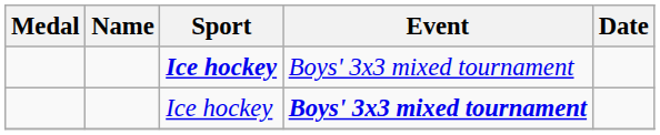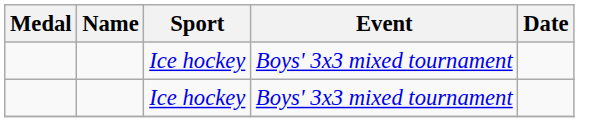row 2 | Sport: bold -> normal
row 3 | Event: bold -> normal
